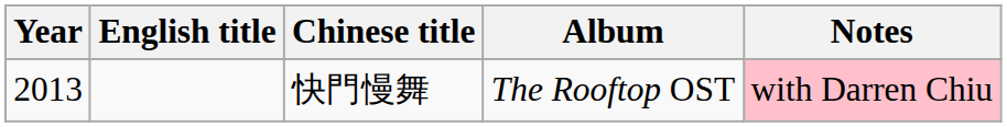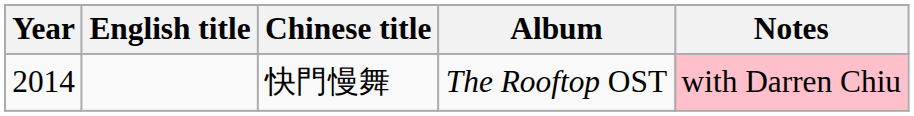快門慢舞 | Year: 2013 -> 2014
